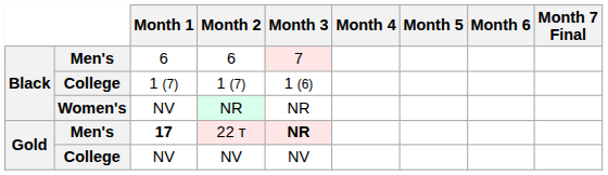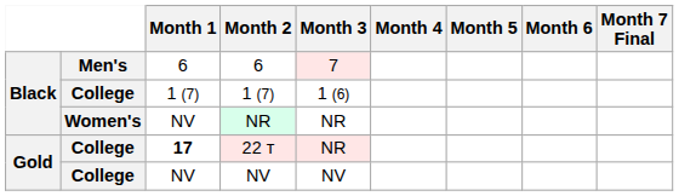22 т | column 2: Men's -> College
22 т | Month 3: bold -> normal
